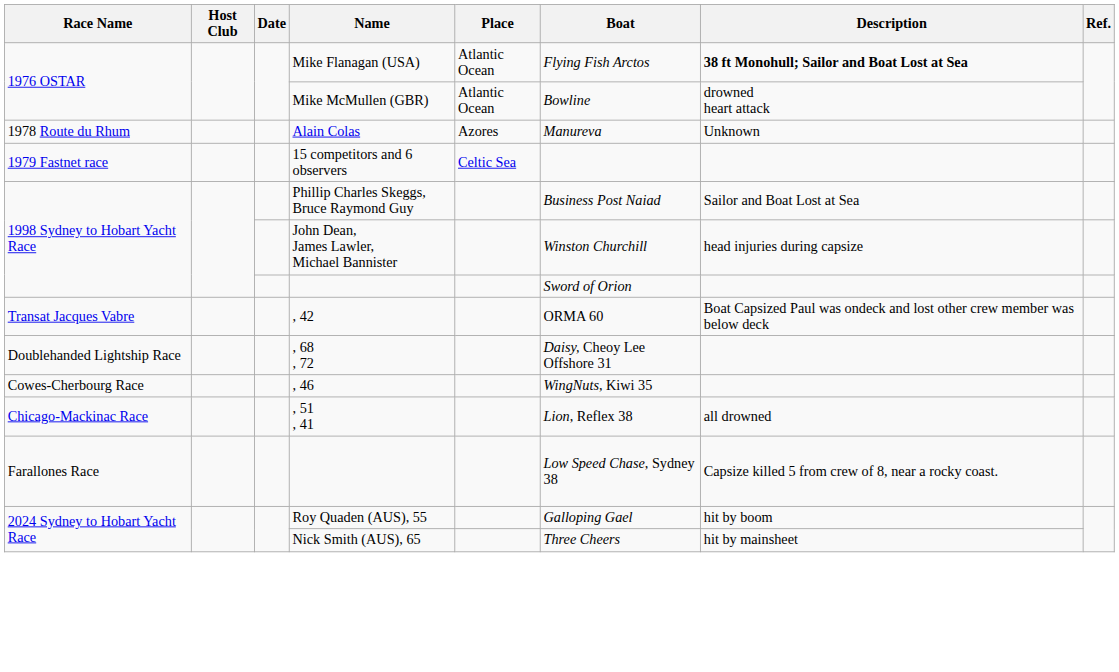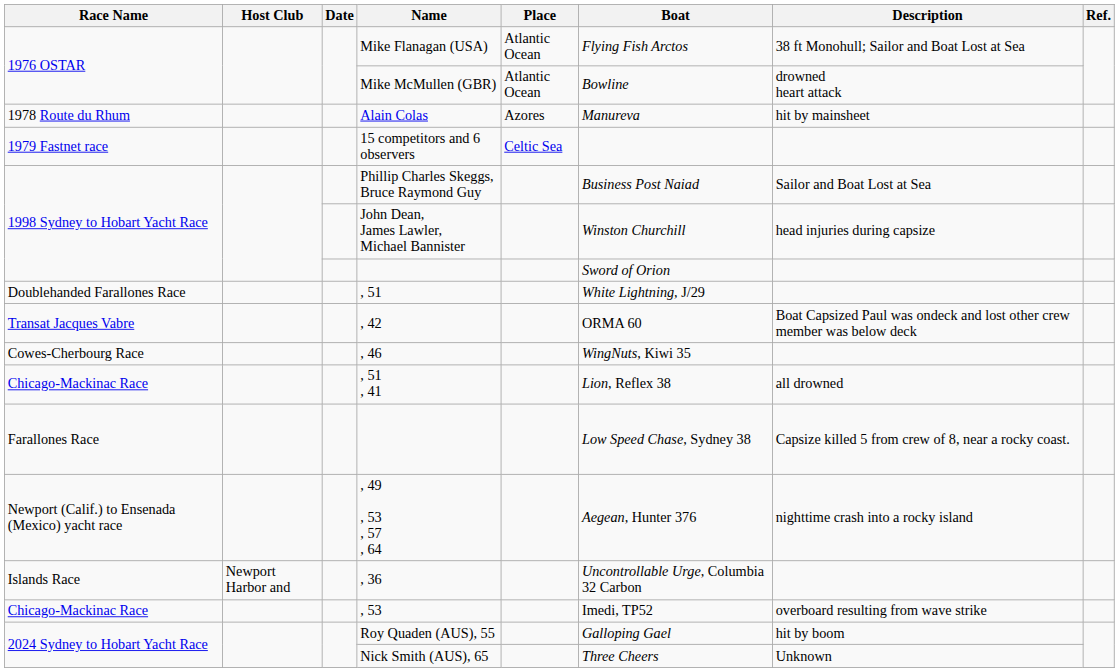Mike Flanagan (USA) | Description: bold -> normal
Alain Colas | Description: Unknown -> hit by mainsheet
+ row: Doublehanded Farallones Race | , 51 | White Lightning, J/29
- row: Doublehanded Lightship Race | , 68 , 72 | Daisy, Cheoy Lee Offshore 31
+ row: Newport (Calif.) to Ensenada (Mexico) yacht race | , 49 , 53 , 57 , 64 | Aegean, Hunter 376 | nighttime crash into a rocky island
+ row: Islands Race | Newport Harbor and | , 36 | Uncontrollable Urge, Columbia 32 Carbon
+ row: Chicago-Mackinac Race | , 53 | Imedi, TP52 | overboard resulting from wave strike
Nick Smith (AUS), 65 | Description: hit by mainsheet -> Unknown
